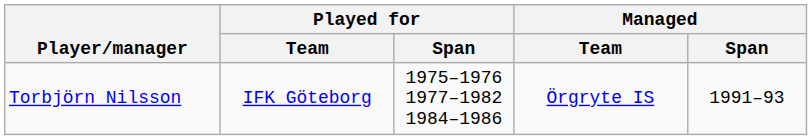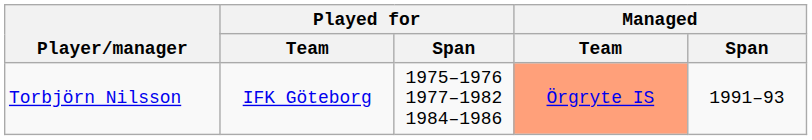Torbjörn Nilsson | Managed / Team: no background -> lightsalmon background
